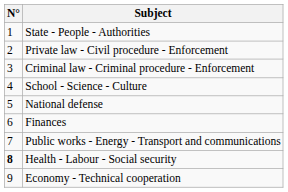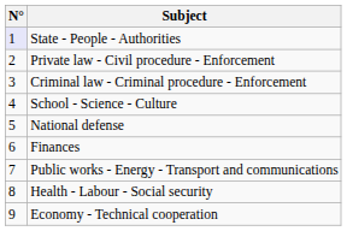State - People - Authorities | N°: no background -> lavender background
Health - Labour - Social security | N°: bold -> normal
